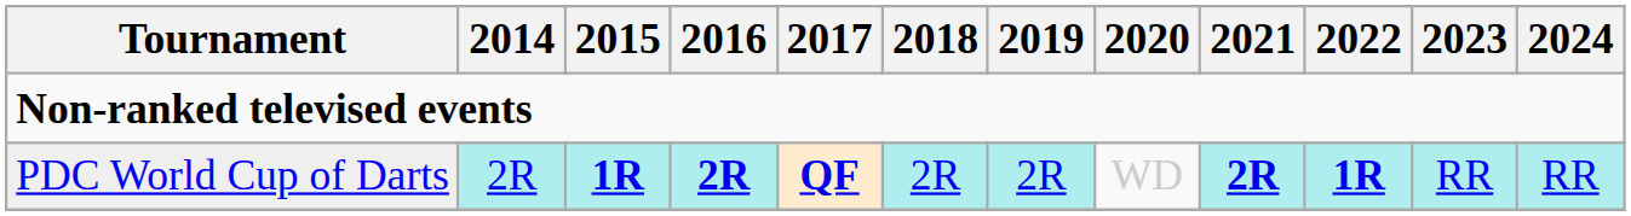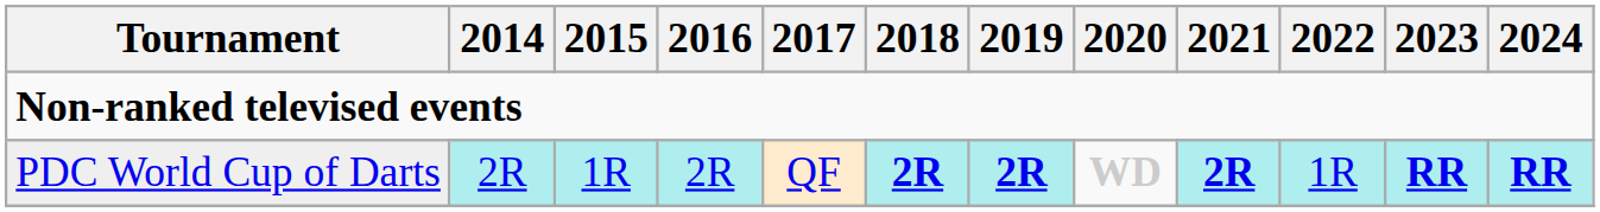PDC World Cup of Darts | 2015: bold -> normal
PDC World Cup of Darts | 2016: bold -> normal
PDC World Cup of Darts | 2017: bold -> normal
PDC World Cup of Darts | 2018: normal -> bold
PDC World Cup of Darts | 2019: normal -> bold
PDC World Cup of Darts | 2020: normal -> bold
PDC World Cup of Darts | 2022: bold -> normal
PDC World Cup of Darts | 2023: normal -> bold
PDC World Cup of Darts | 2024: normal -> bold
